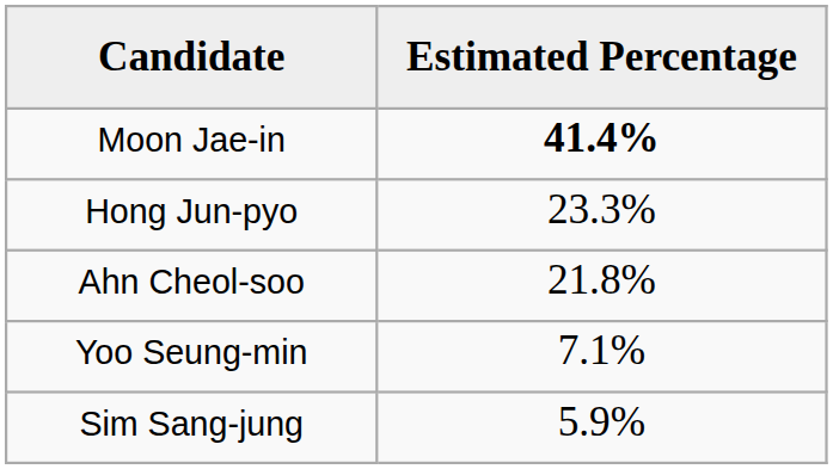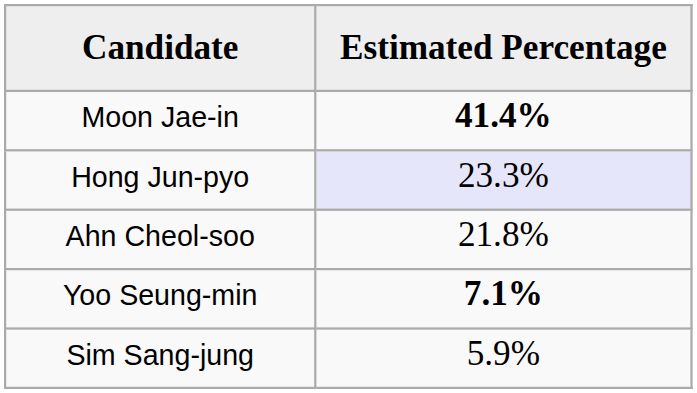Hong Jun-pyo | Estimated Percentage: no background -> lavender background
Yoo Seung-min | Estimated Percentage: normal -> bold
